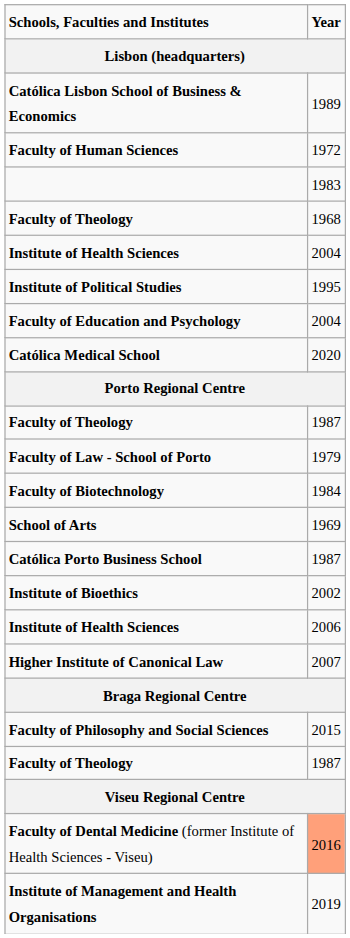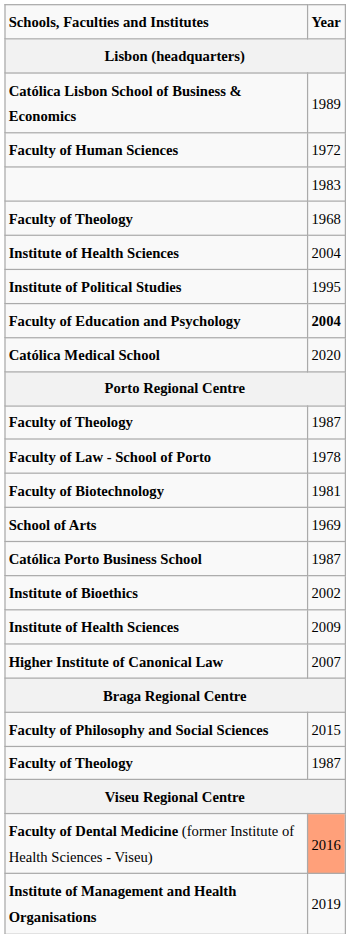row 9 | column 2: normal -> bold
row 13 | column 2: 1979 -> 1978
row 14 | column 2: 1984 -> 1981
row 18 | column 2: 2006 -> 2009
